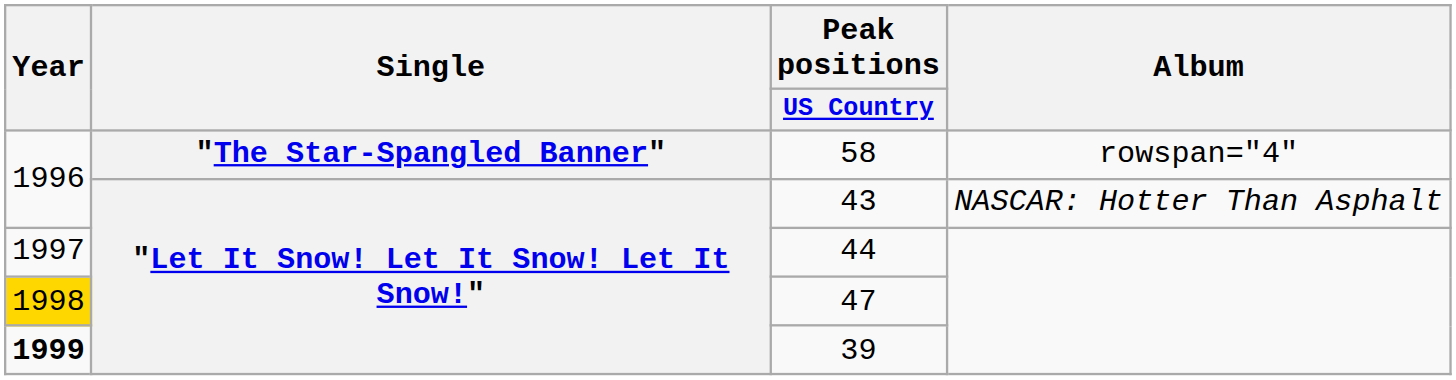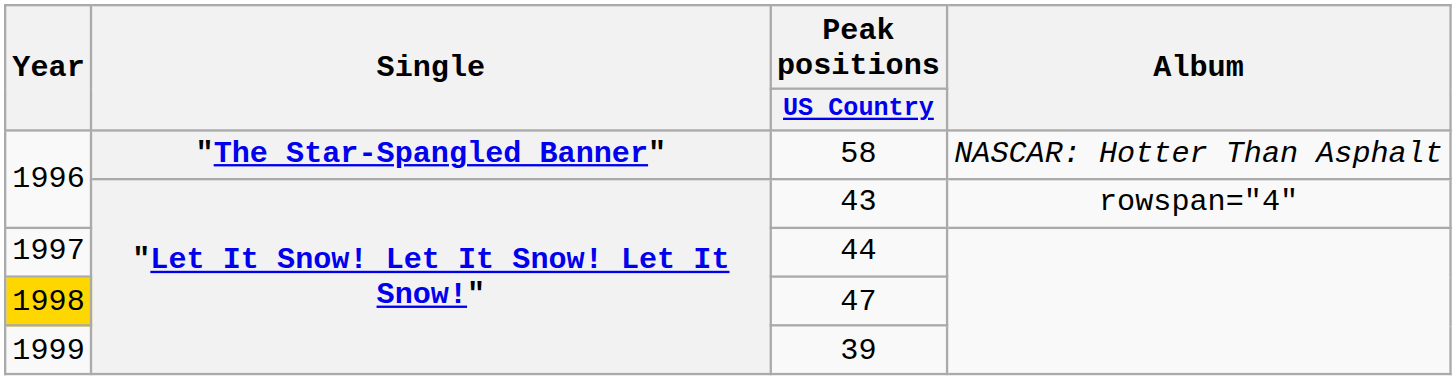58 | Album: rowspan="4" -> NASCAR: Hotter Than Asphalt
43 | Album: NASCAR: Hotter Than Asphalt -> rowspan="4"
39 | Year: bold -> normal
